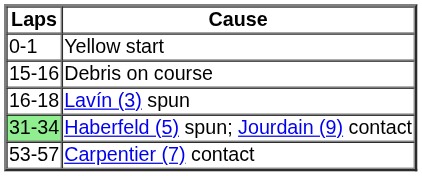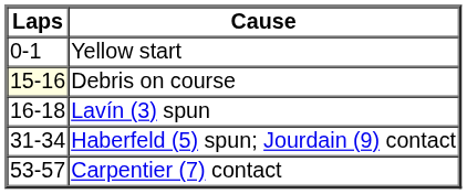Debris on course | Laps: no background -> lightyellow background
Haberfeld (5) spun; Jourdain (9) contact | Laps: lightgreen background -> no background
